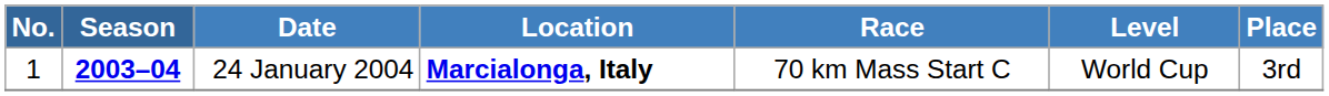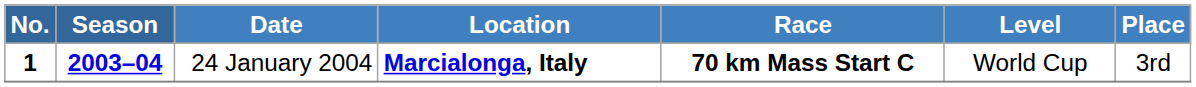24 January 2004 | No.: normal -> bold
24 January 2004 | Race: normal -> bold
